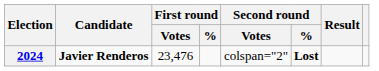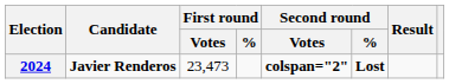2024 | First round / Votes: 23,476 -> 23,473
2024 | Second round / Votes: normal -> bold
